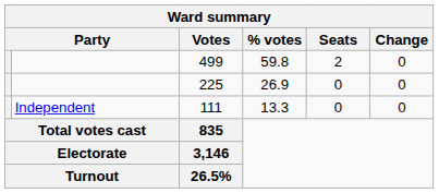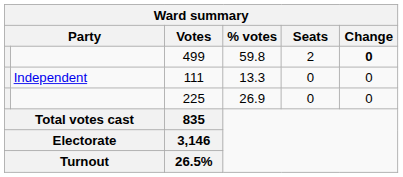499 | Change: normal -> bold
rows swapped: 225 <-> 111
